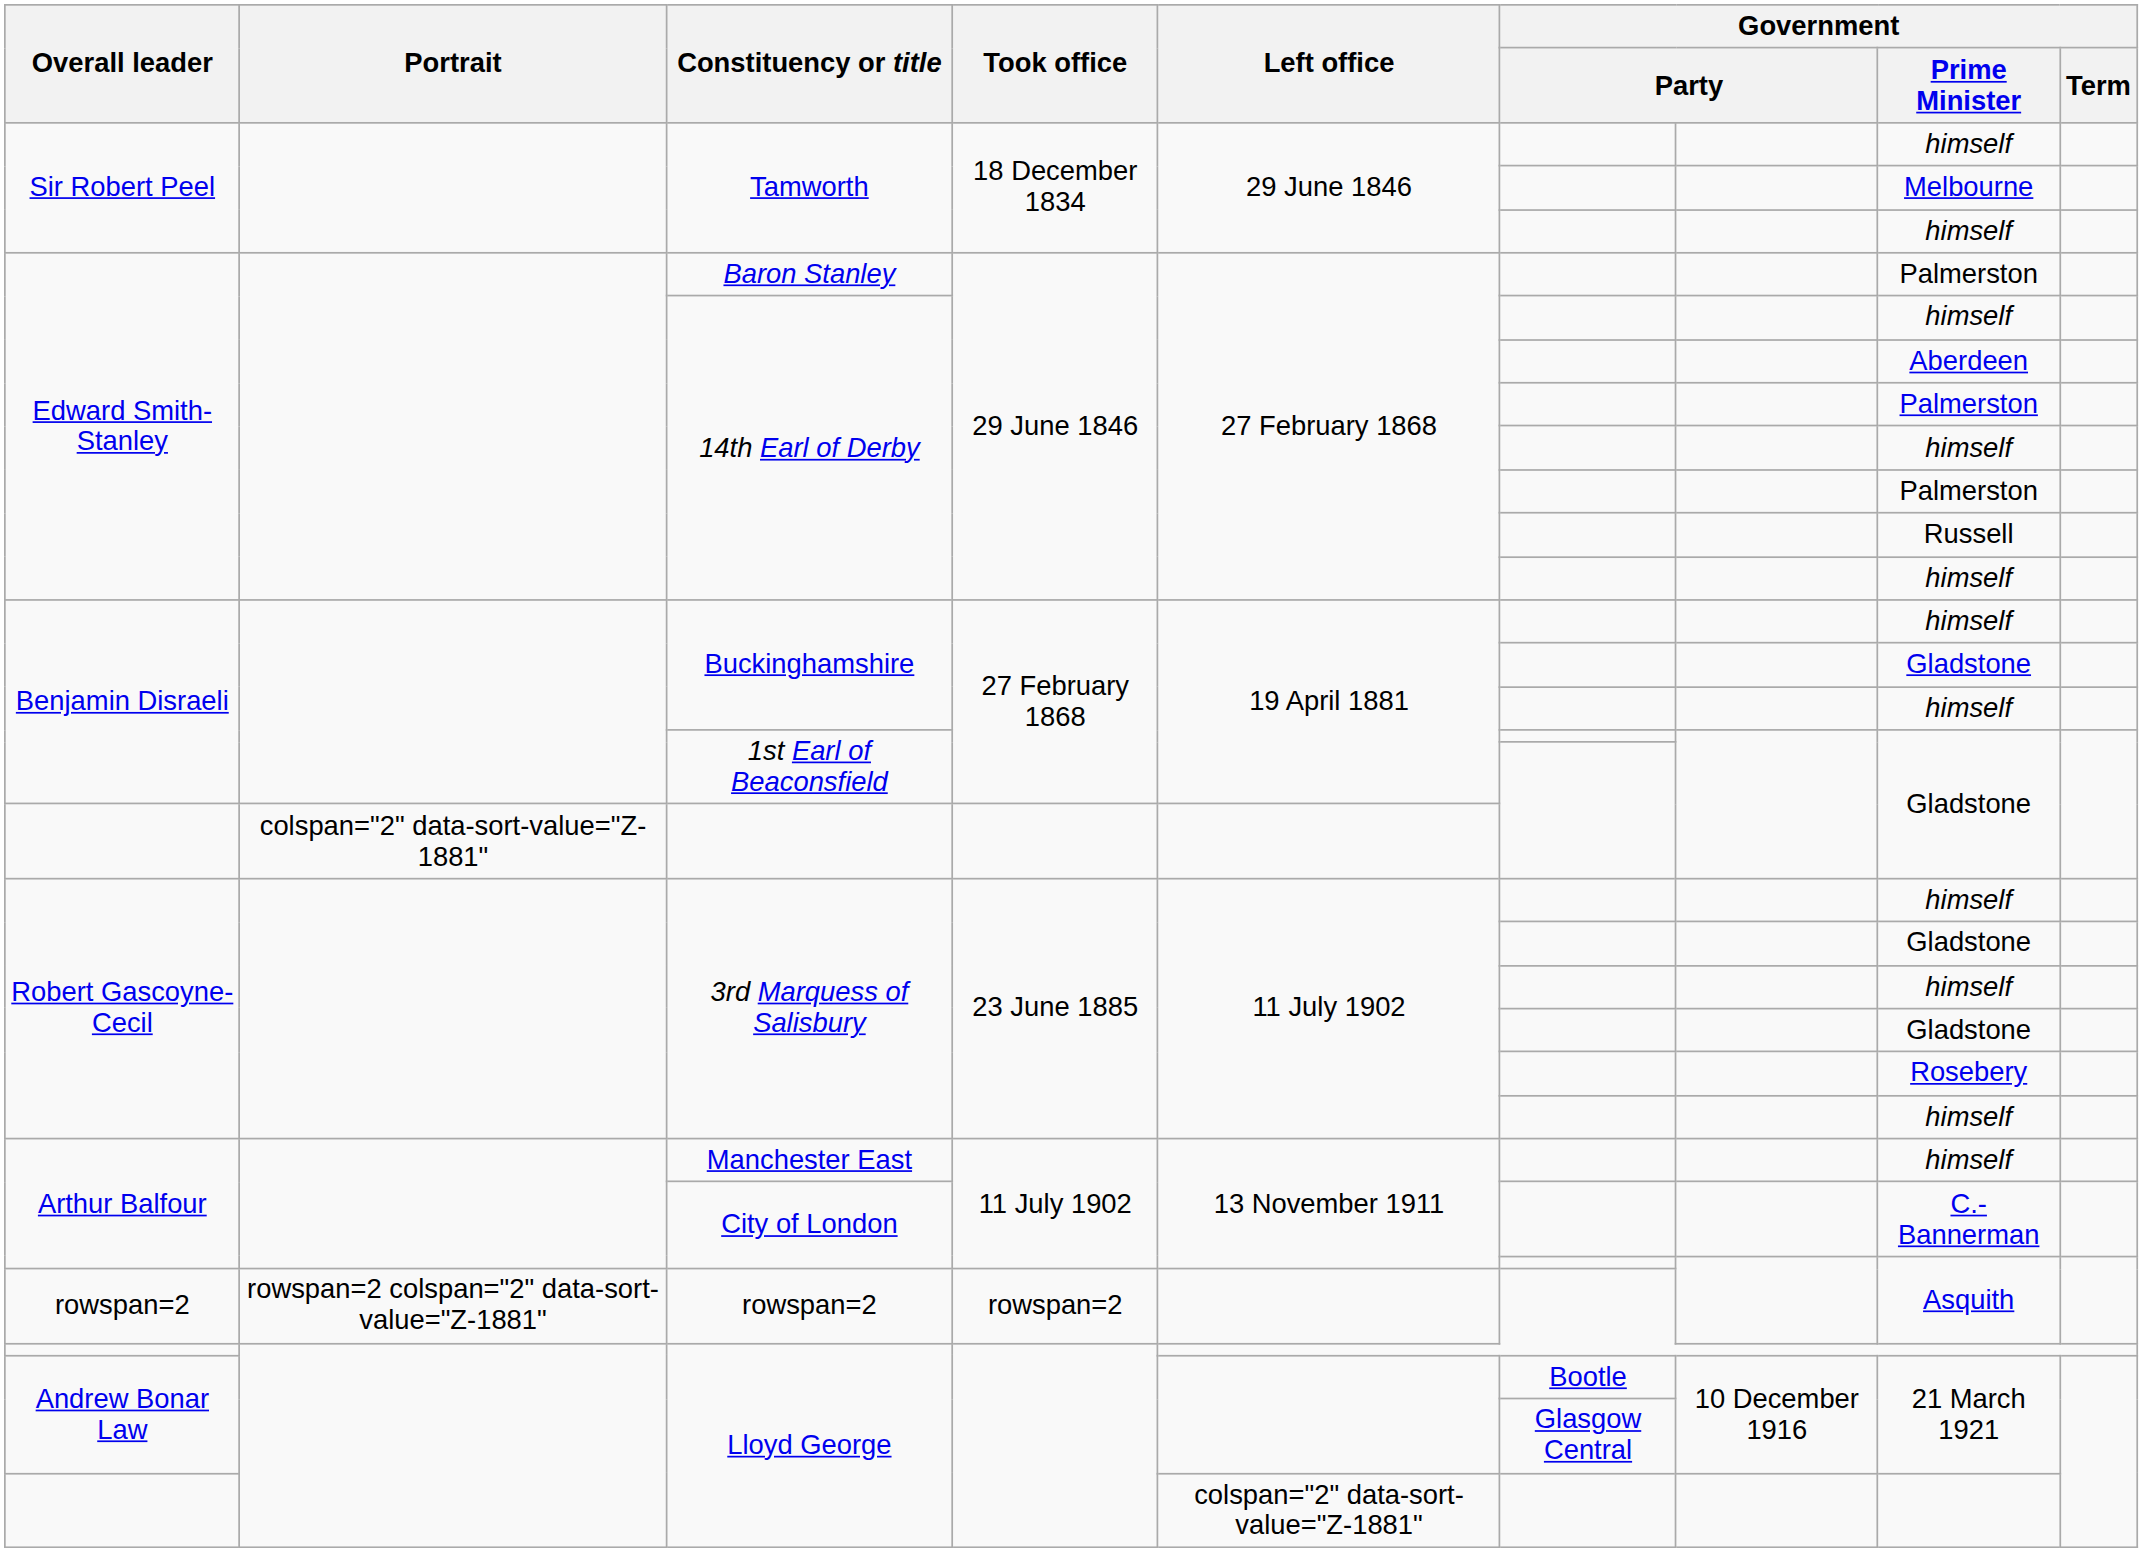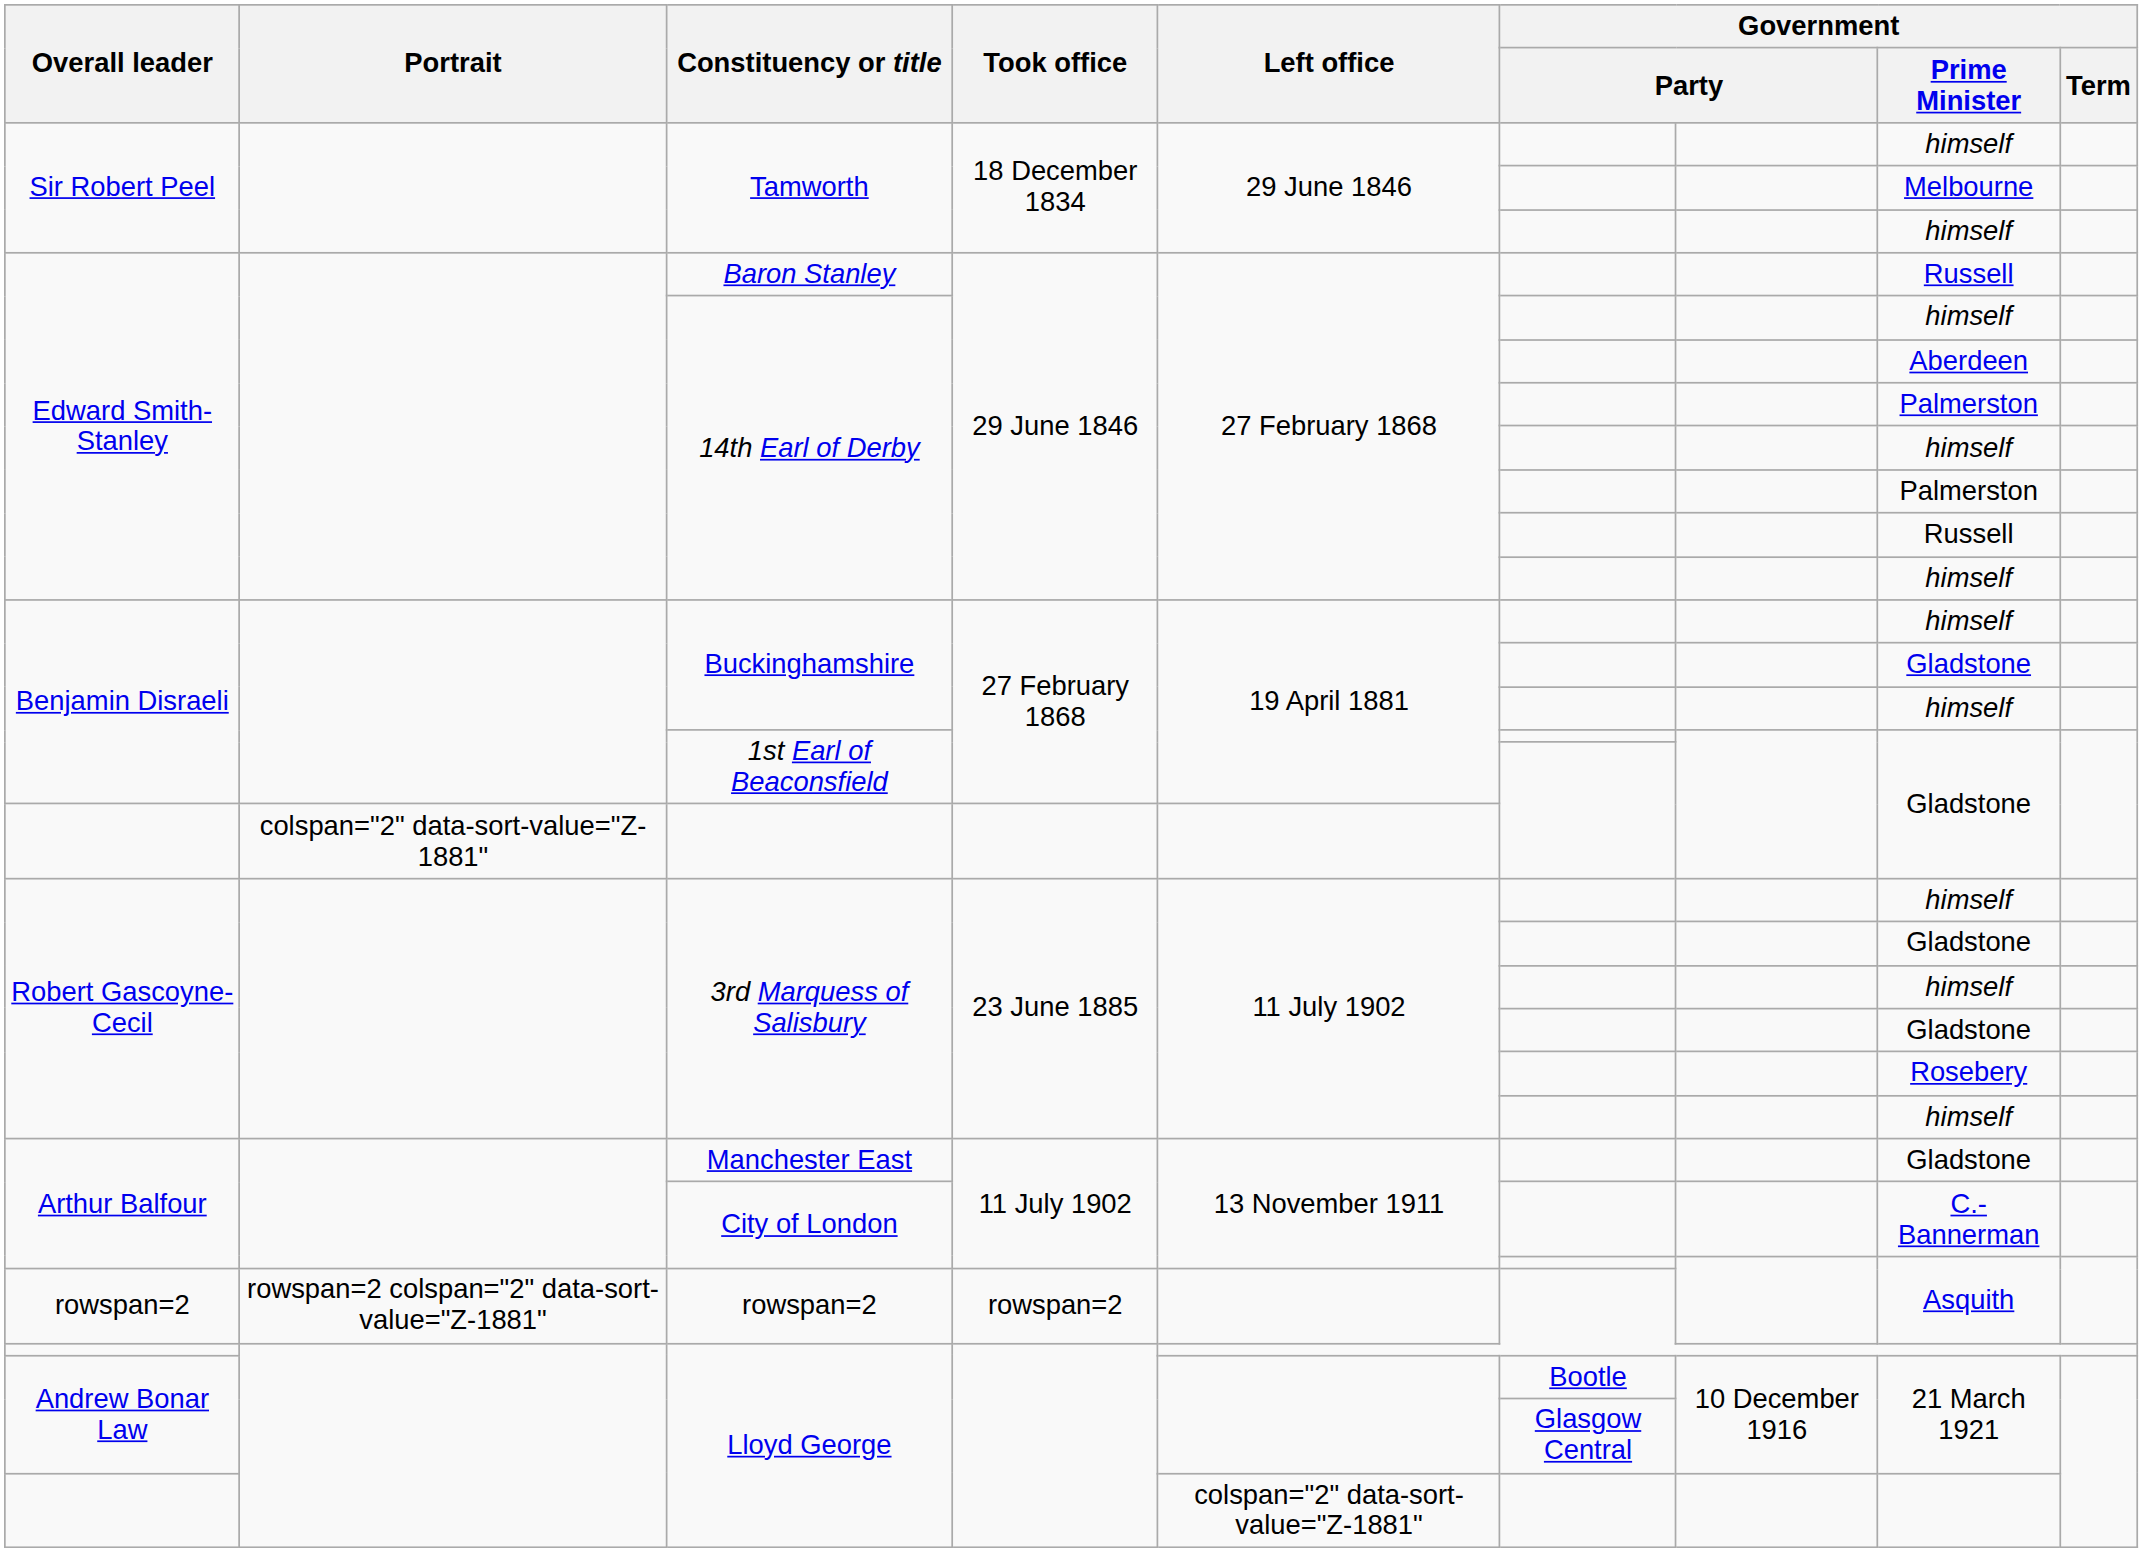Baron Stanley | Government / Prime Minister: Palmerston -> Russell
Manchester East | Government / Prime Minister: himself -> Gladstone
